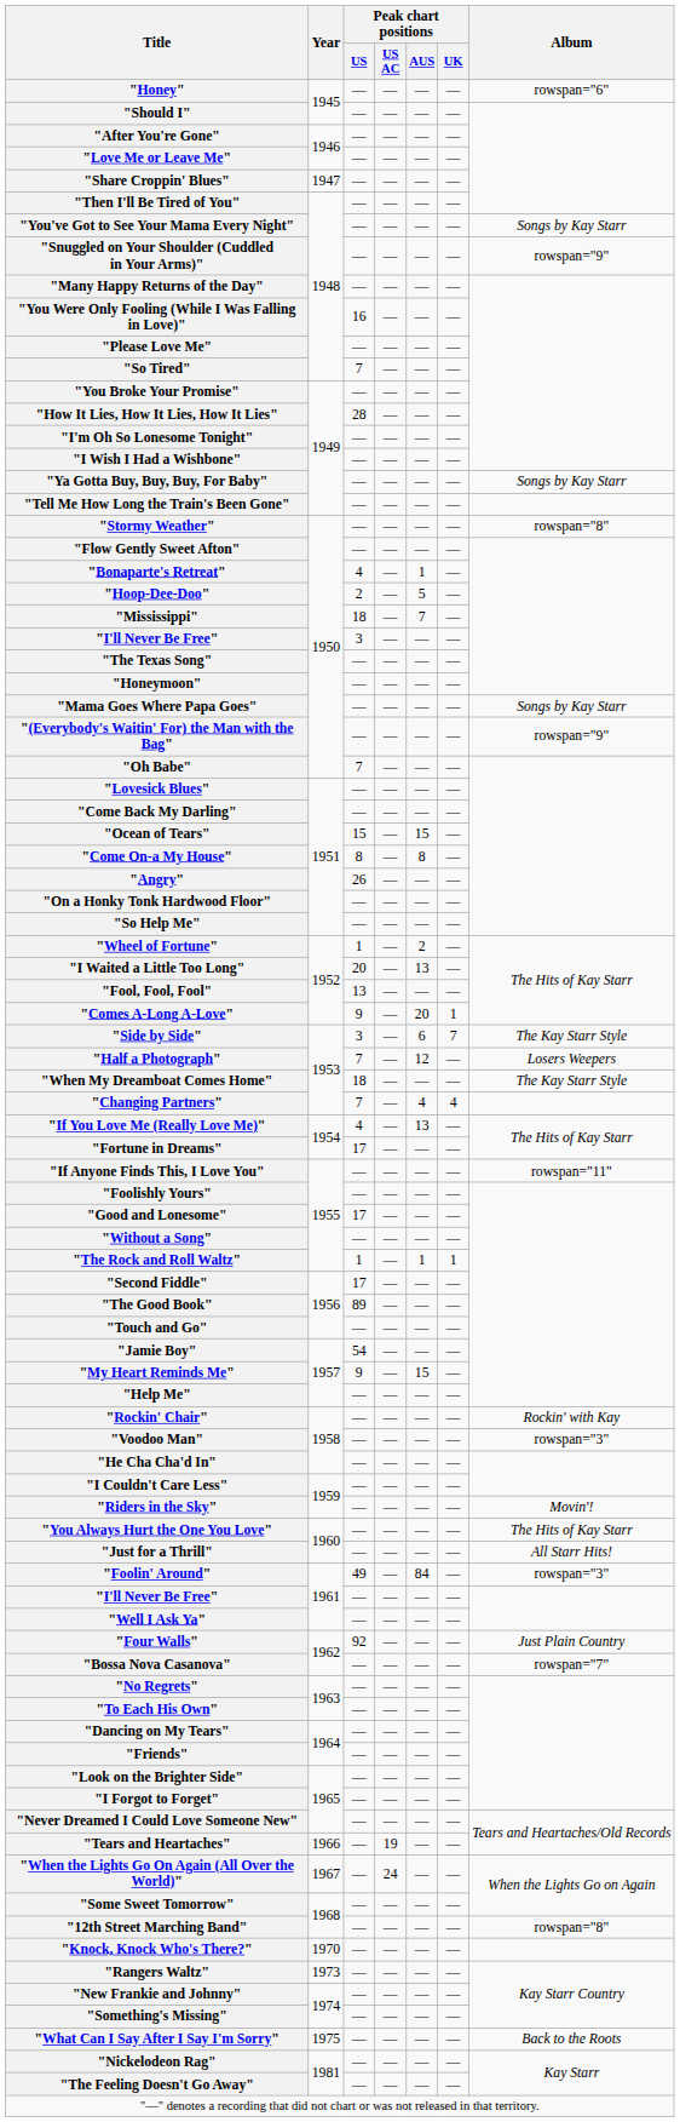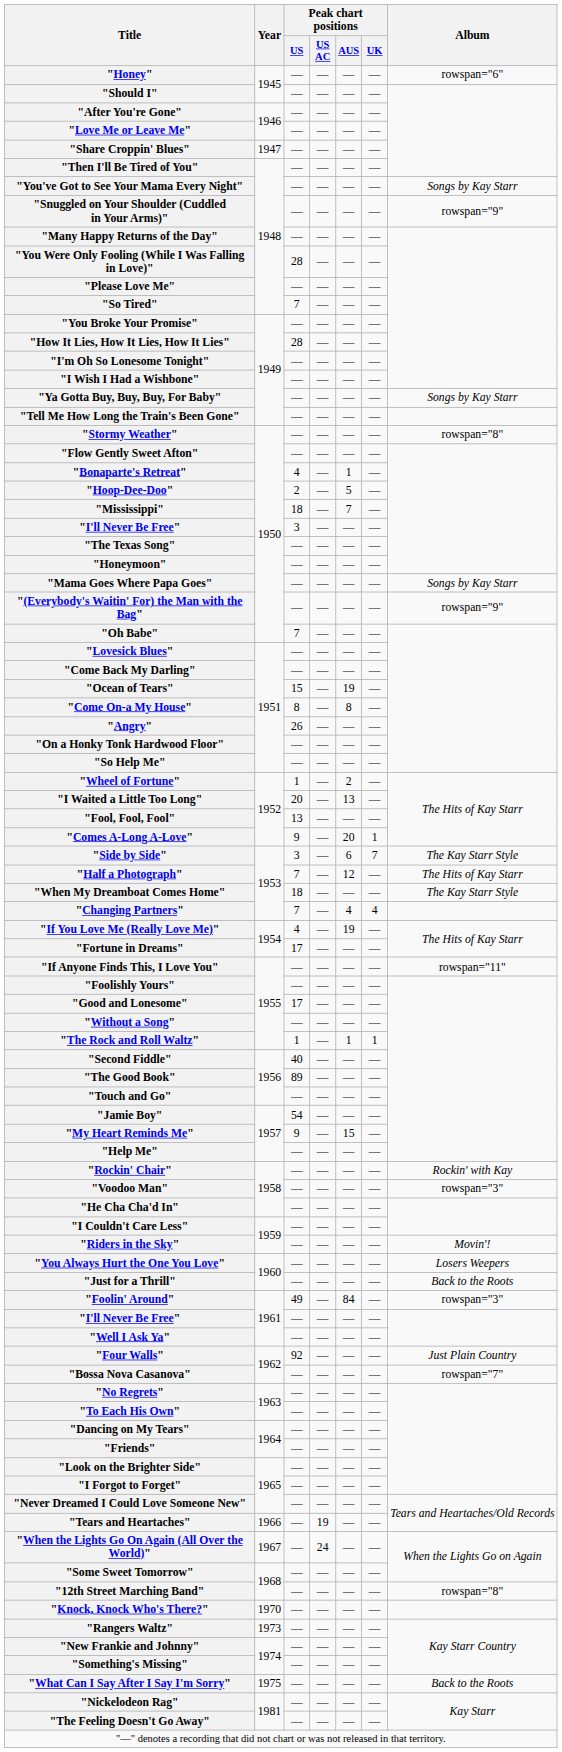"You Were Only Fooling (While I Was Falling in Love)" | Peak chart positions / US: 16 -> 28
"Ocean of Tears" | Peak chart positions / AUS: 15 -> 19
"Half a Photograph" | Album: Losers Weepers -> The Hits of Kay Starr
"If You Love Me (Really Love Me)" | Peak chart positions / AUS: 13 -> 19
"Second Fiddle" | Peak chart positions / US: 17 -> 40
"You Always Hurt the One You Love" | Album: The Hits of Kay Starr -> Losers Weepers
"Just for a Thrill" | Album: All Starr Hits! -> Back to the Roots
